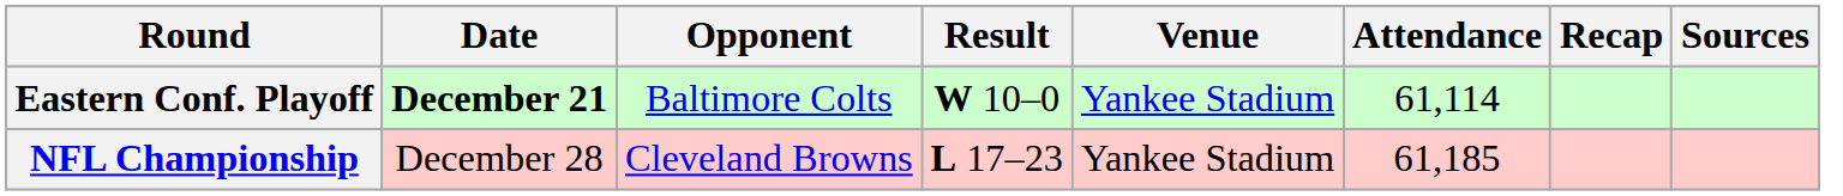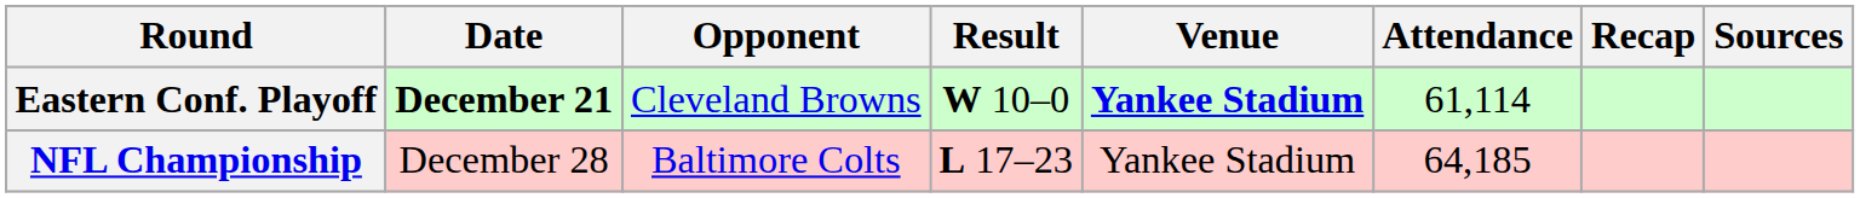Eastern Conf. Playoff | Opponent: Baltimore Colts -> Cleveland Browns
Eastern Conf. Playoff | Venue: normal -> bold
NFL Championship | Opponent: Cleveland Browns -> Baltimore Colts
NFL Championship | Attendance: 61,185 -> 64,185
